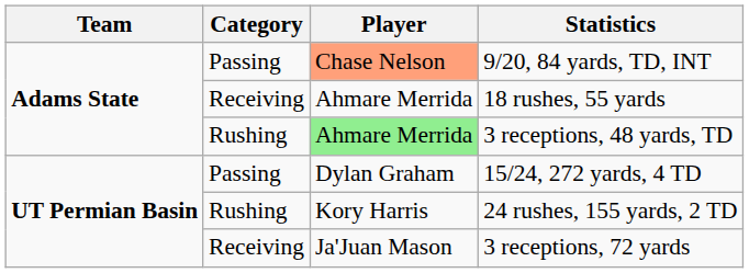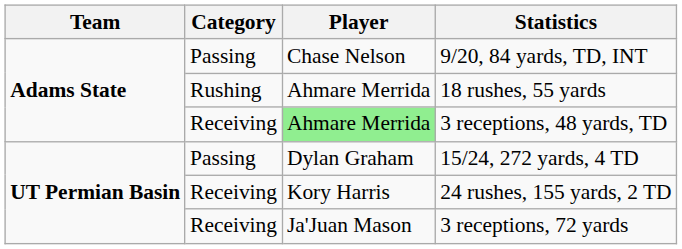9/20, 84 yards, TD, INT | Player: lightsalmon background -> no background
18 rushes, 55 yards | Category: Receiving -> Rushing
3 receptions, 48 yards, TD | Category: Rushing -> Receiving
24 rushes, 155 yards, 2 TD | Category: Rushing -> Receiving
